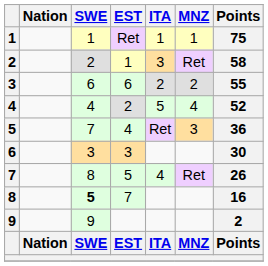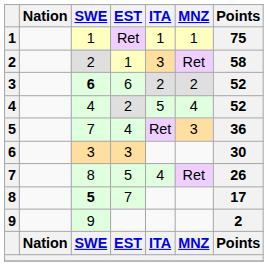row 4 | SWE: normal -> bold
row 4 | Points: 55 -> 52
row 9 | Points: 16 -> 17
